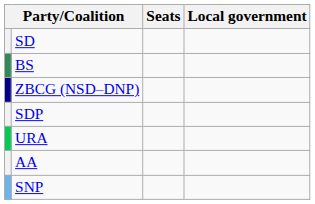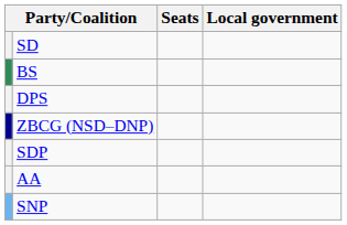+ row: DPS
- row: URA
